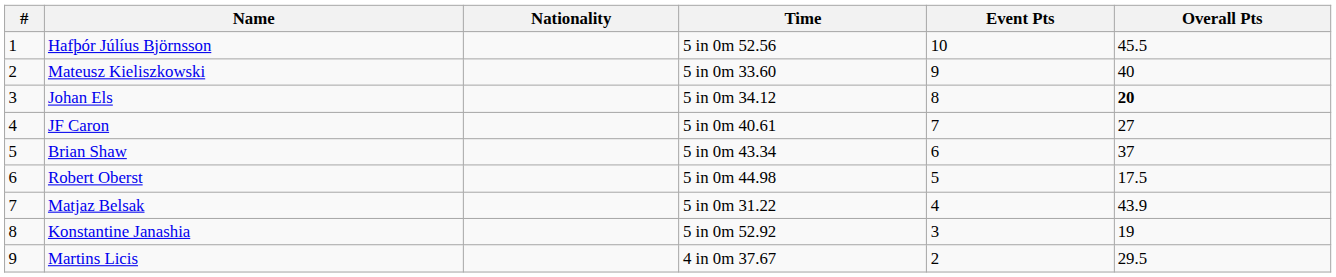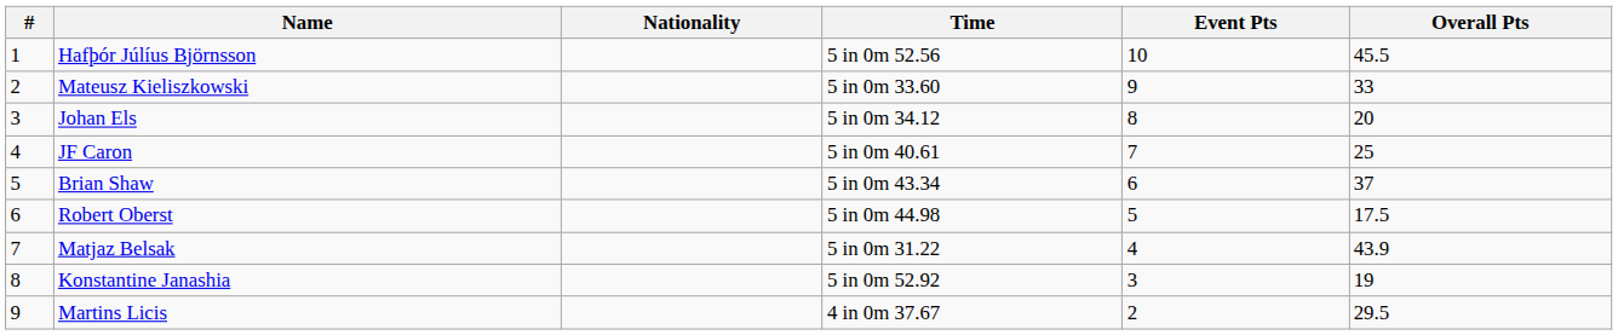Mateusz Kieliszkowski | Overall Pts: 40 -> 33
Johan Els | Overall Pts: bold -> normal
JF Caron | Overall Pts: 27 -> 25
